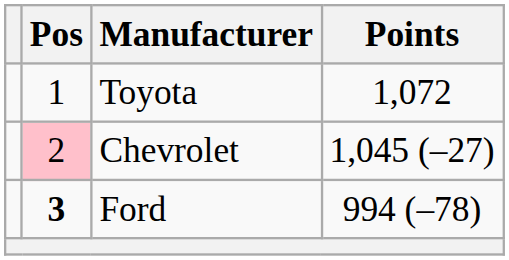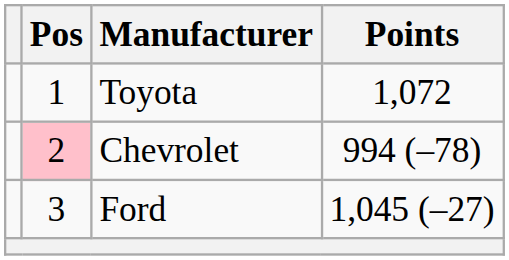Chevrolet | Points: 1,045 (–27) -> 994 (–78)
Ford | Pos: bold -> normal
Ford | Points: 994 (–78) -> 1,045 (–27)
